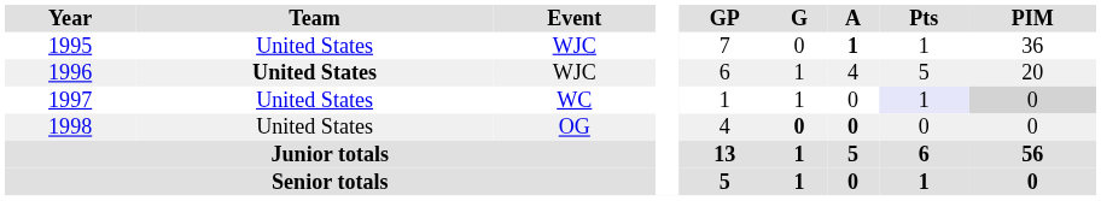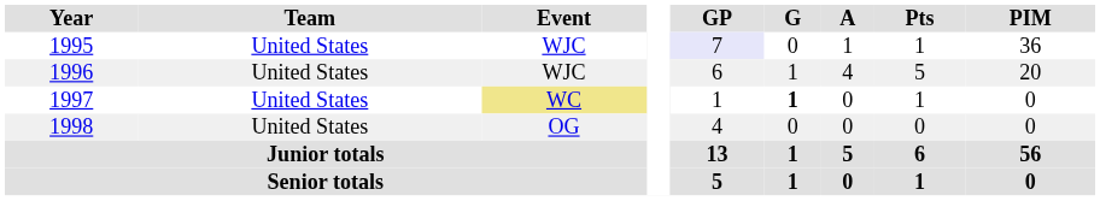1995 | GP: no background -> lavender background
1995 | A: bold -> normal
1996 | Team: bold -> normal
1997 | Event: no background -> khaki background
1997 | G: normal -> bold
1997 | Pts: lavender background -> no background
1997 | PIM: lightgrey background -> no background
1998 | G: bold -> normal
1998 | A: bold -> normal
